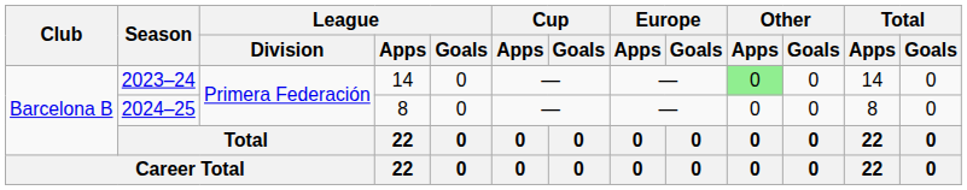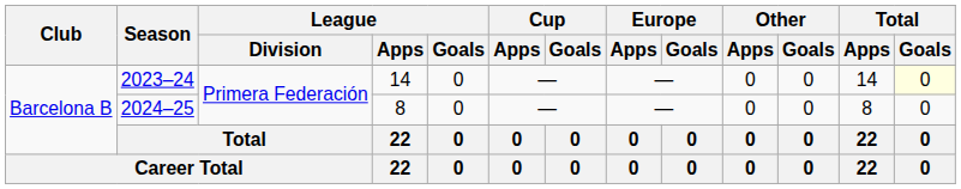2023–24 | Other / Apps: lightgreen background -> no background
2023–24 | Total / Goals: no background -> lightyellow background
